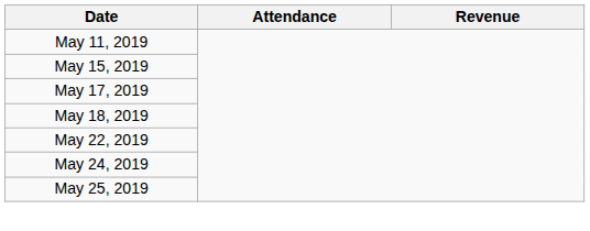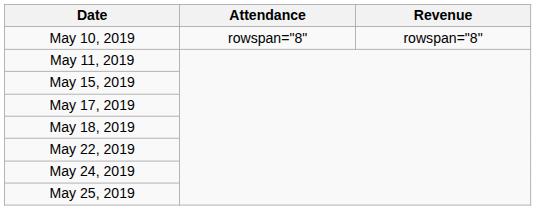+ row: May 10, 2019 | rowspan="8" | rowspan="8"
